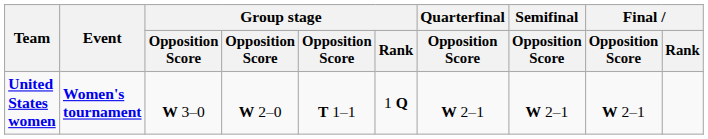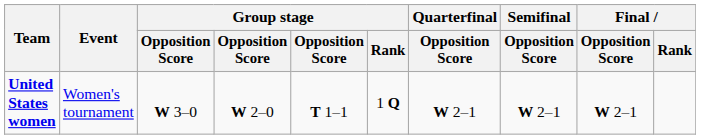United States women | Event: bold -> normal
